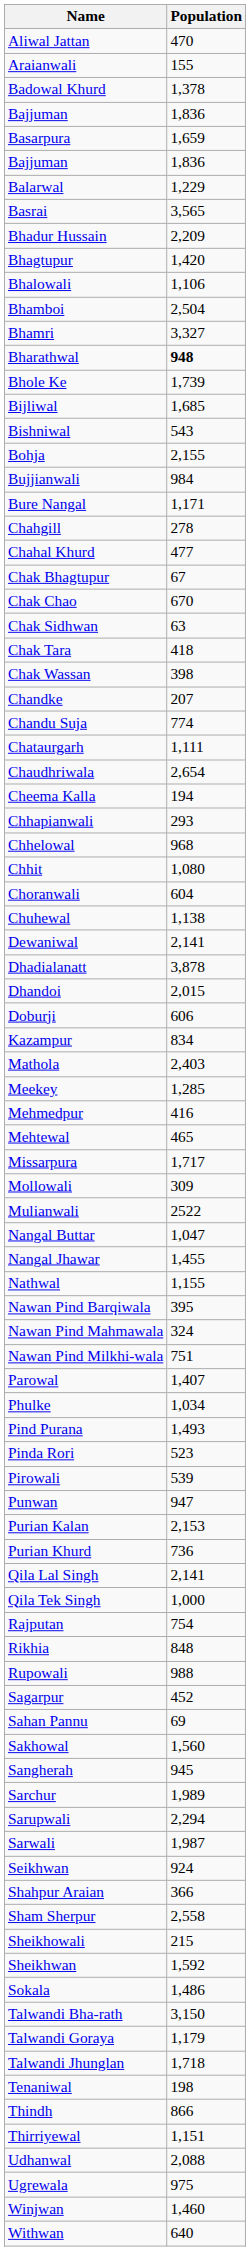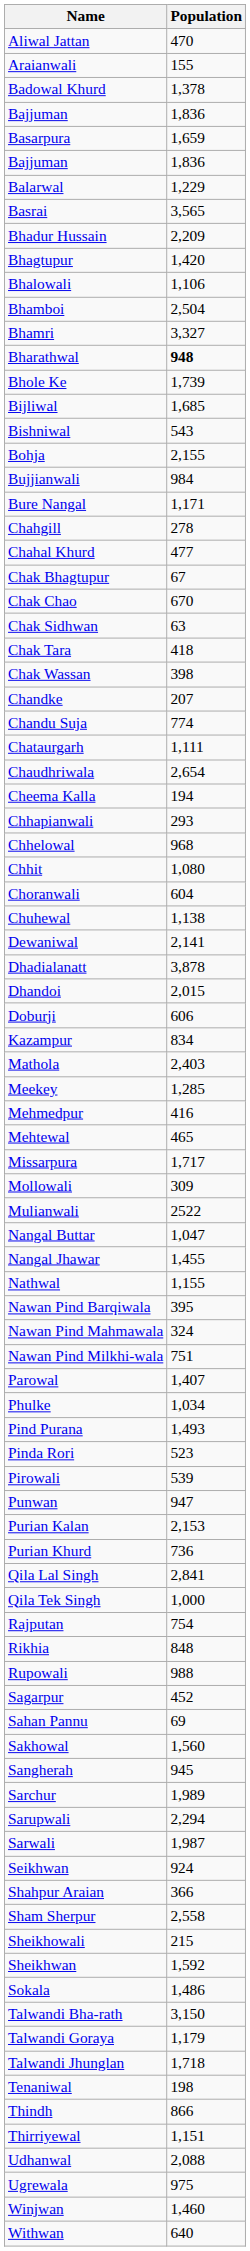row 65 | Population: 2,141 -> 2,841
